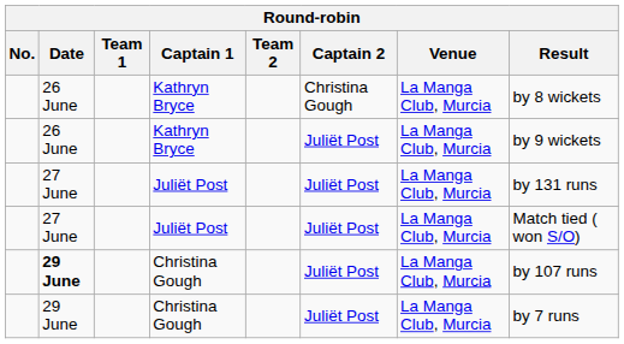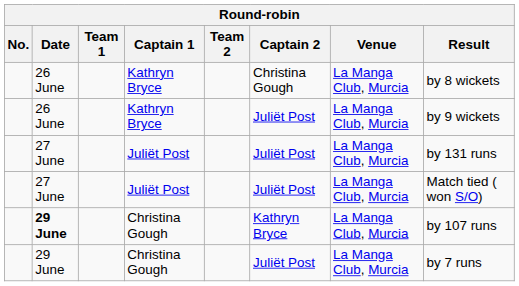row 7 | Captain 2: Juliët Post -> Kathryn Bryce
